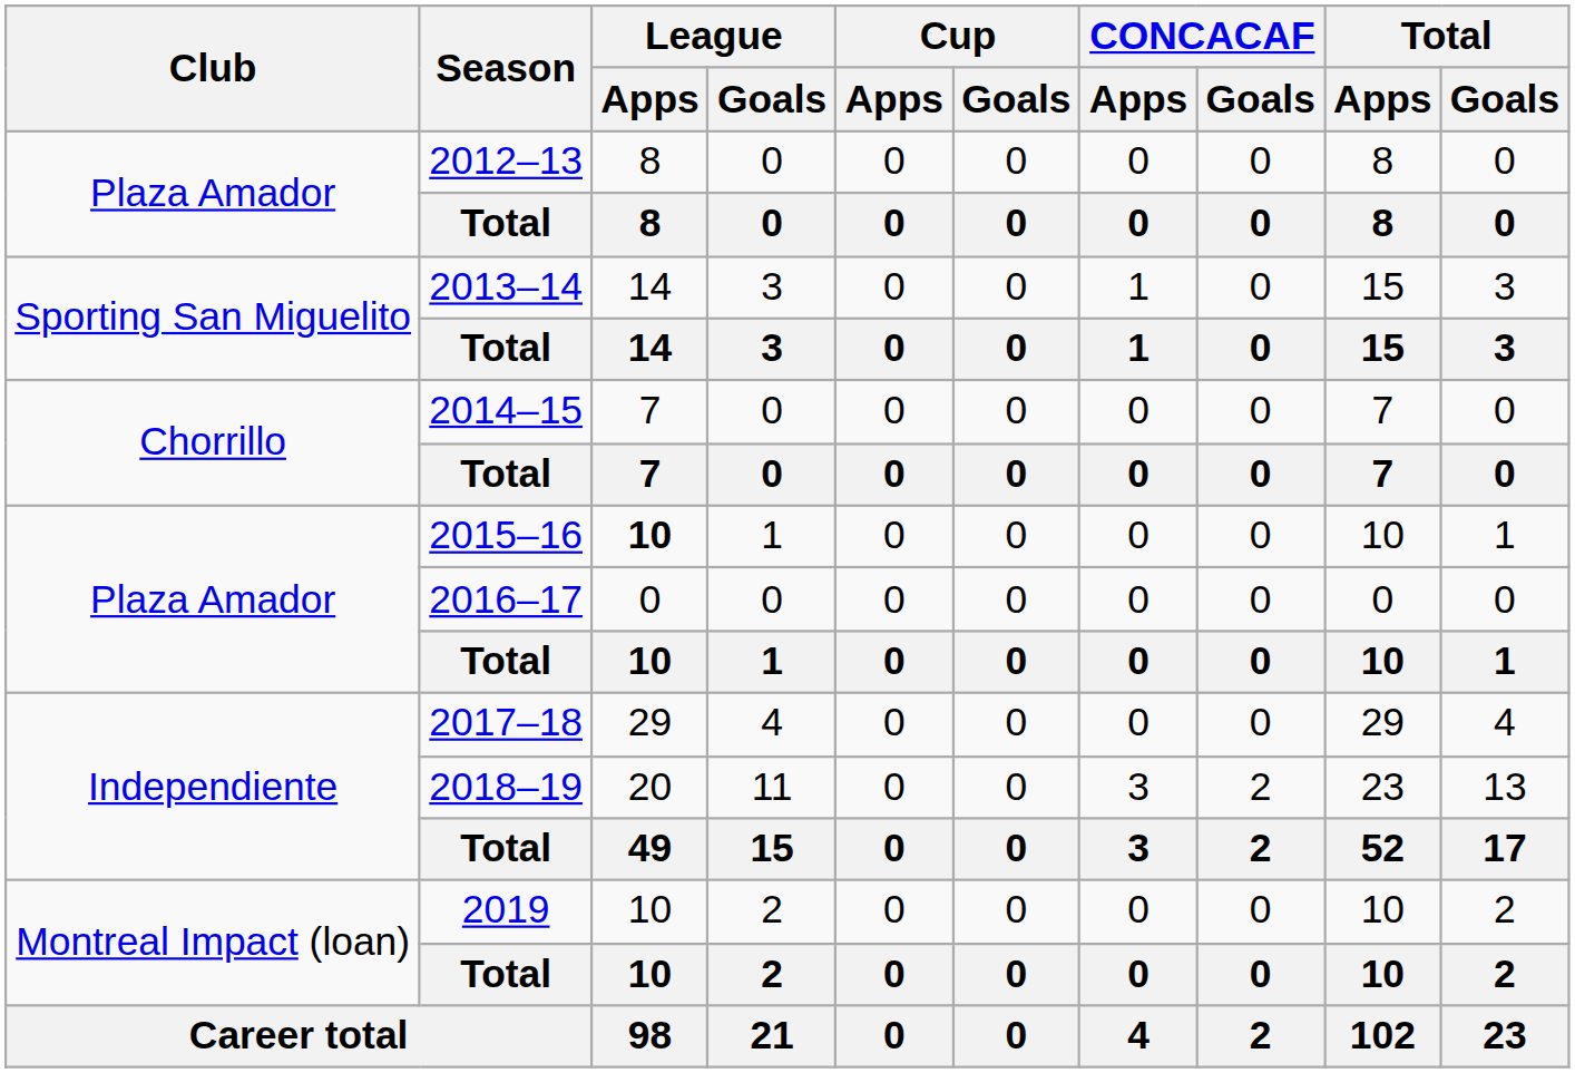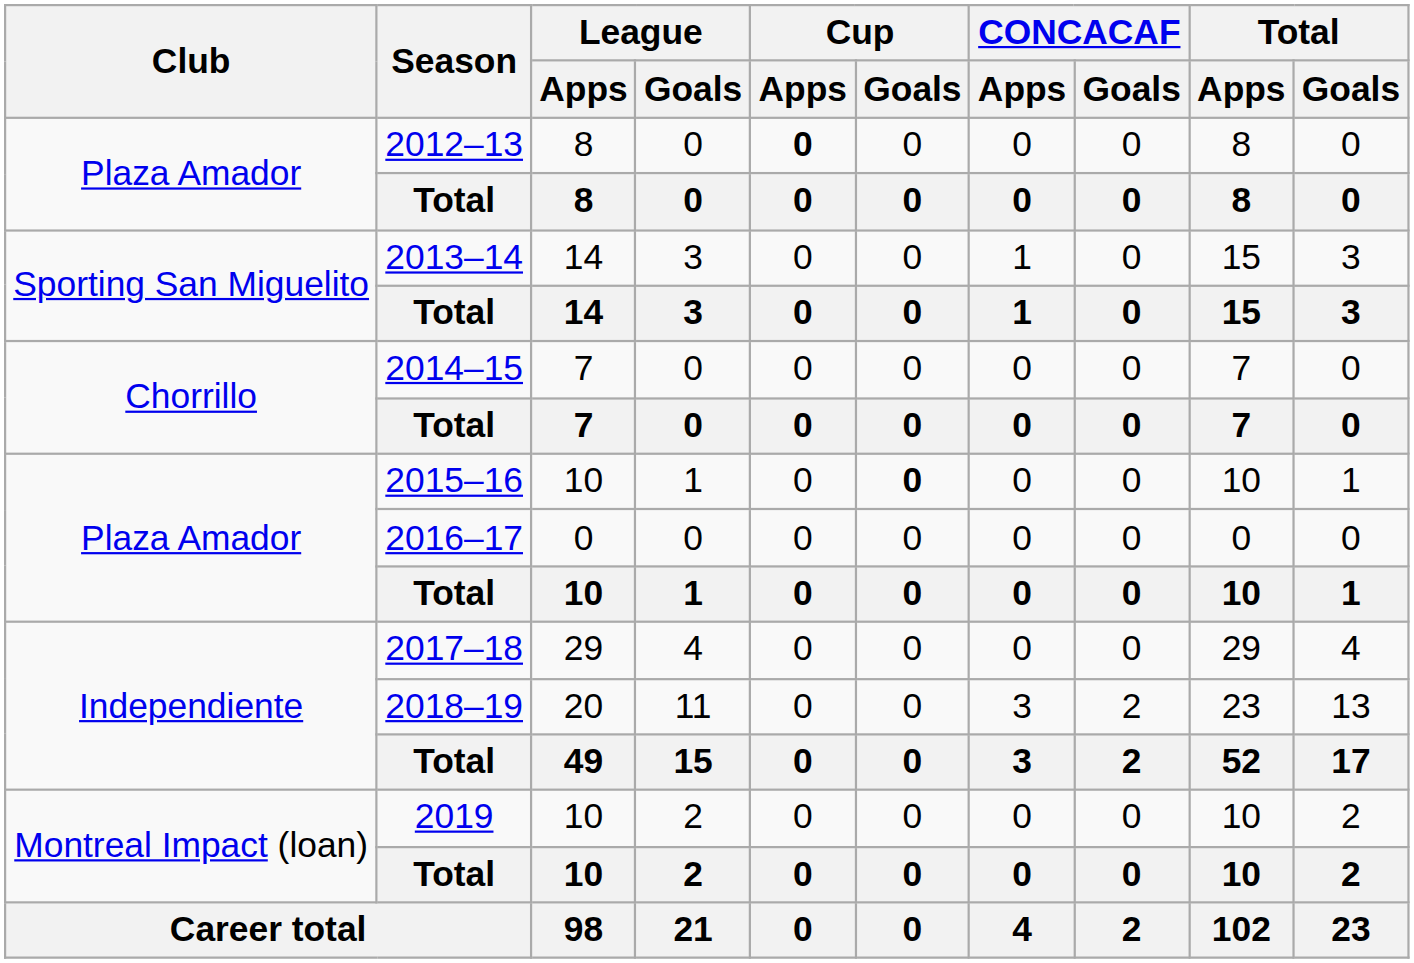2012–13 | Cup / Apps: normal -> bold
2015–16 | League / Apps: bold -> normal
2015–16 | Cup / Goals: normal -> bold
